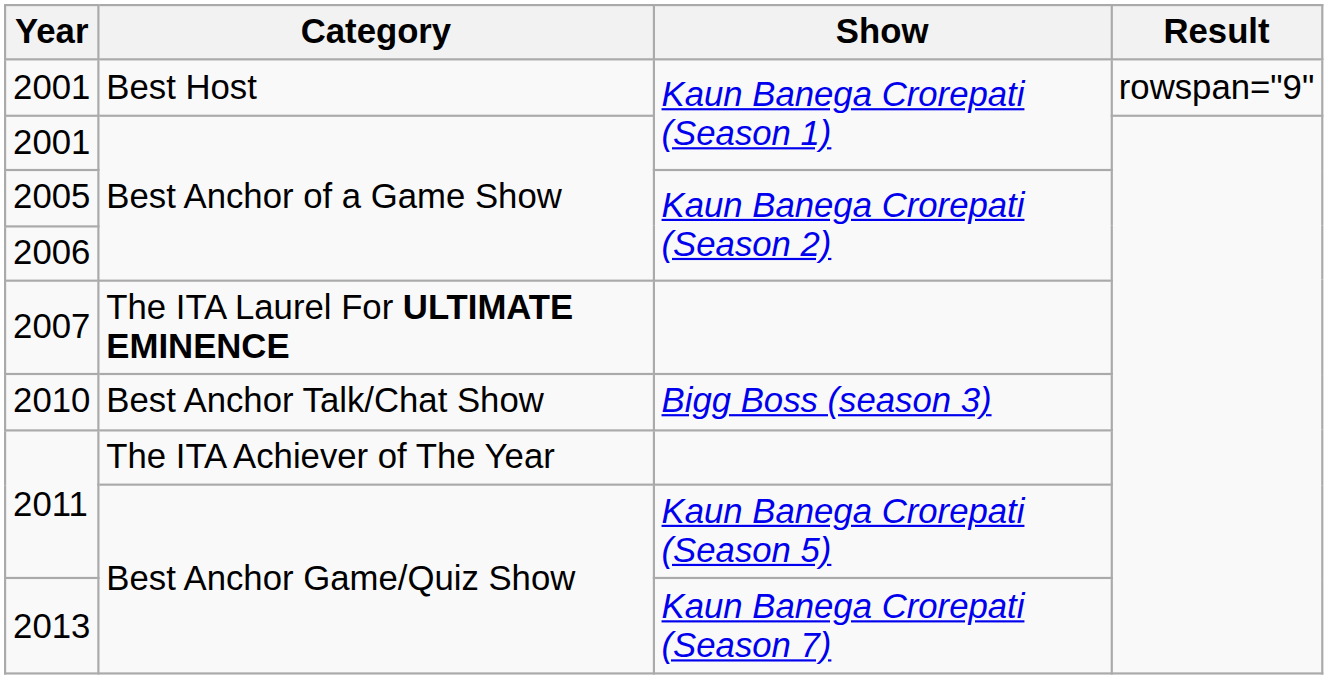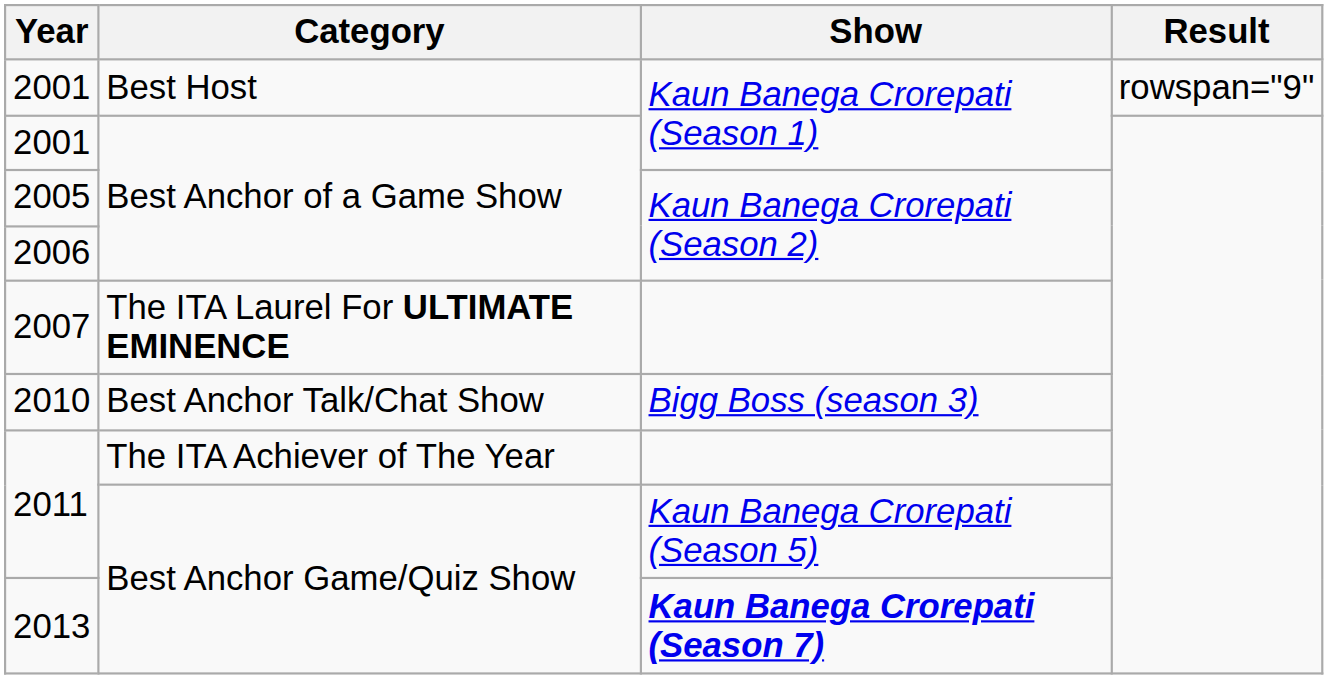2013 | Show: normal -> bold
